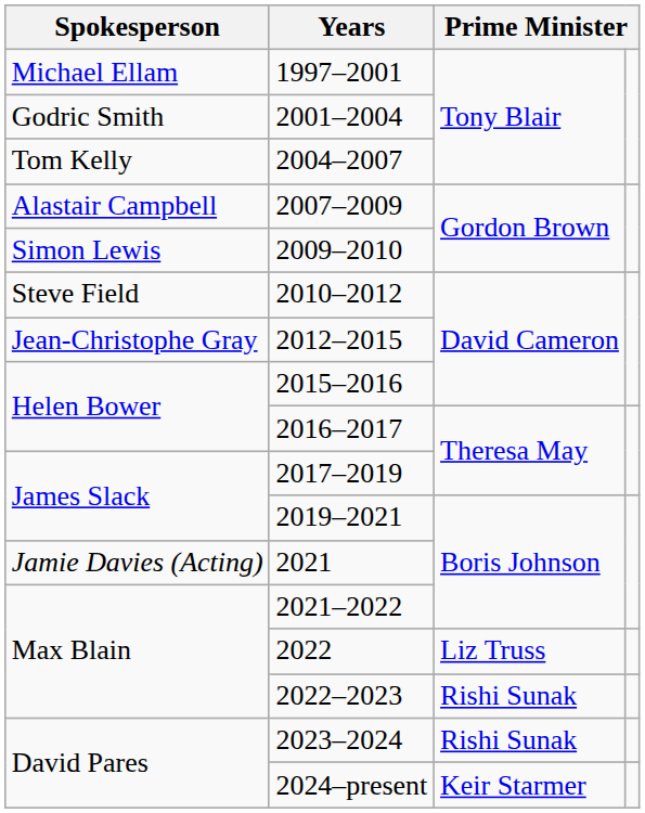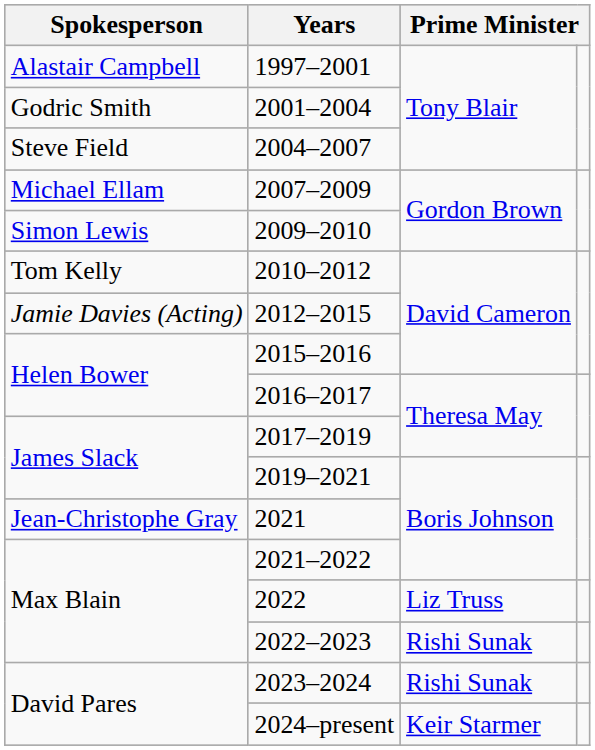1997–2001 | Spokesperson: Michael Ellam -> Alastair Campbell
2004–2007 | Spokesperson: Tom Kelly -> Steve Field
2007–2009 | Spokesperson: Alastair Campbell -> Michael Ellam
2010–2012 | Spokesperson: Steve Field -> Tom Kelly
2012–2015 | Spokesperson: Jean-Christophe Gray -> Jamie Davies (Acting)
2021 | Spokesperson: Jamie Davies (Acting) -> Jean-Christophe Gray
